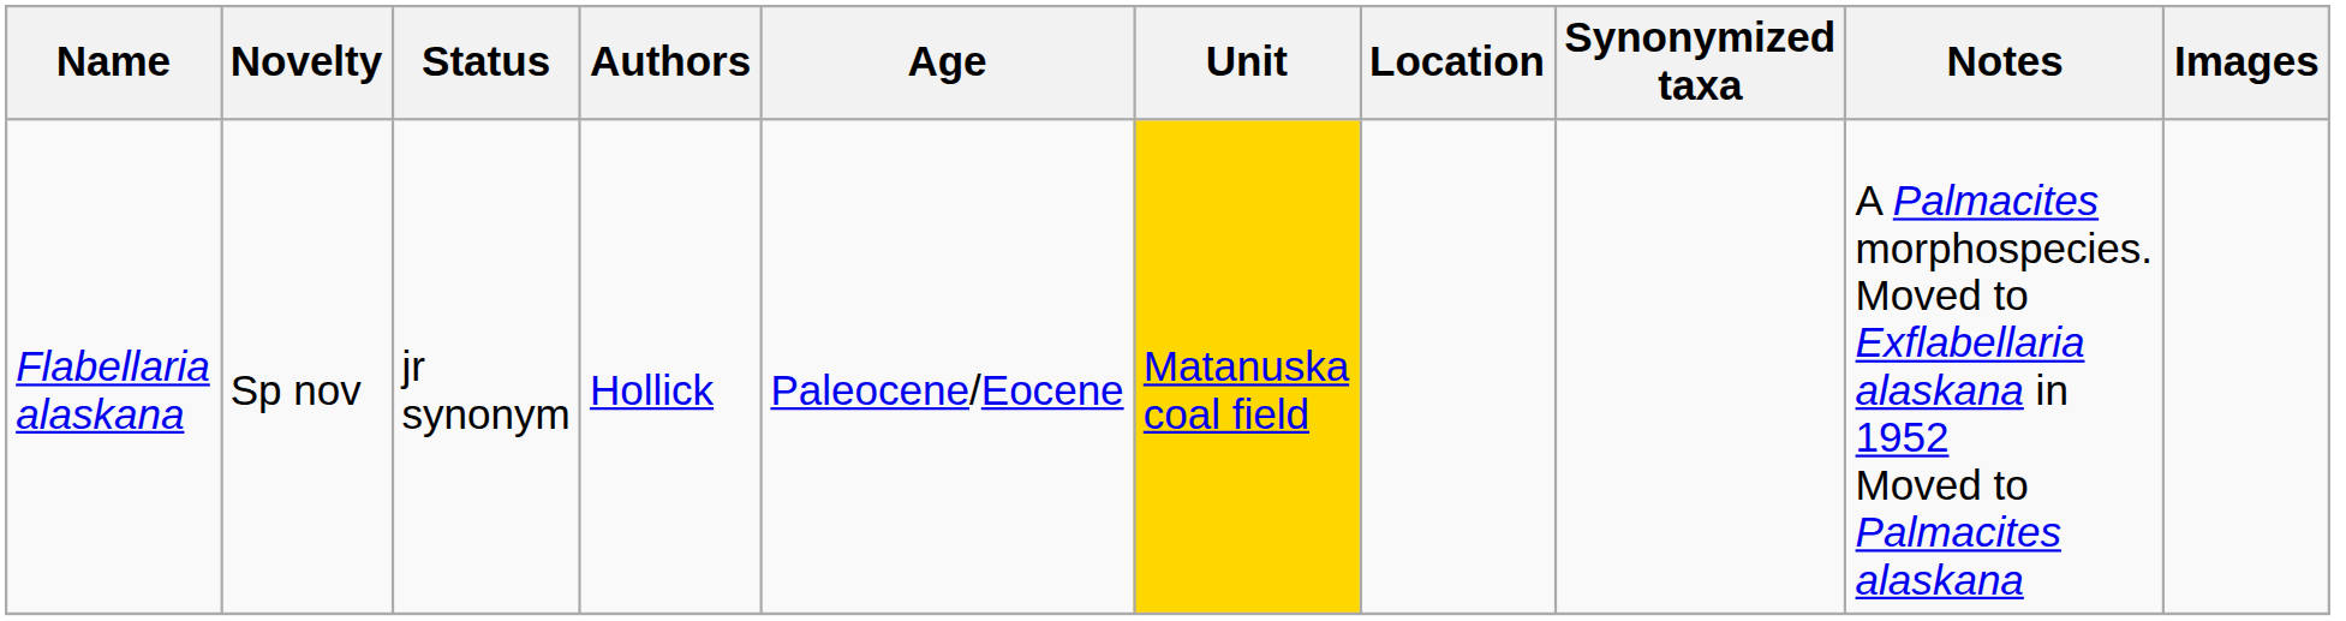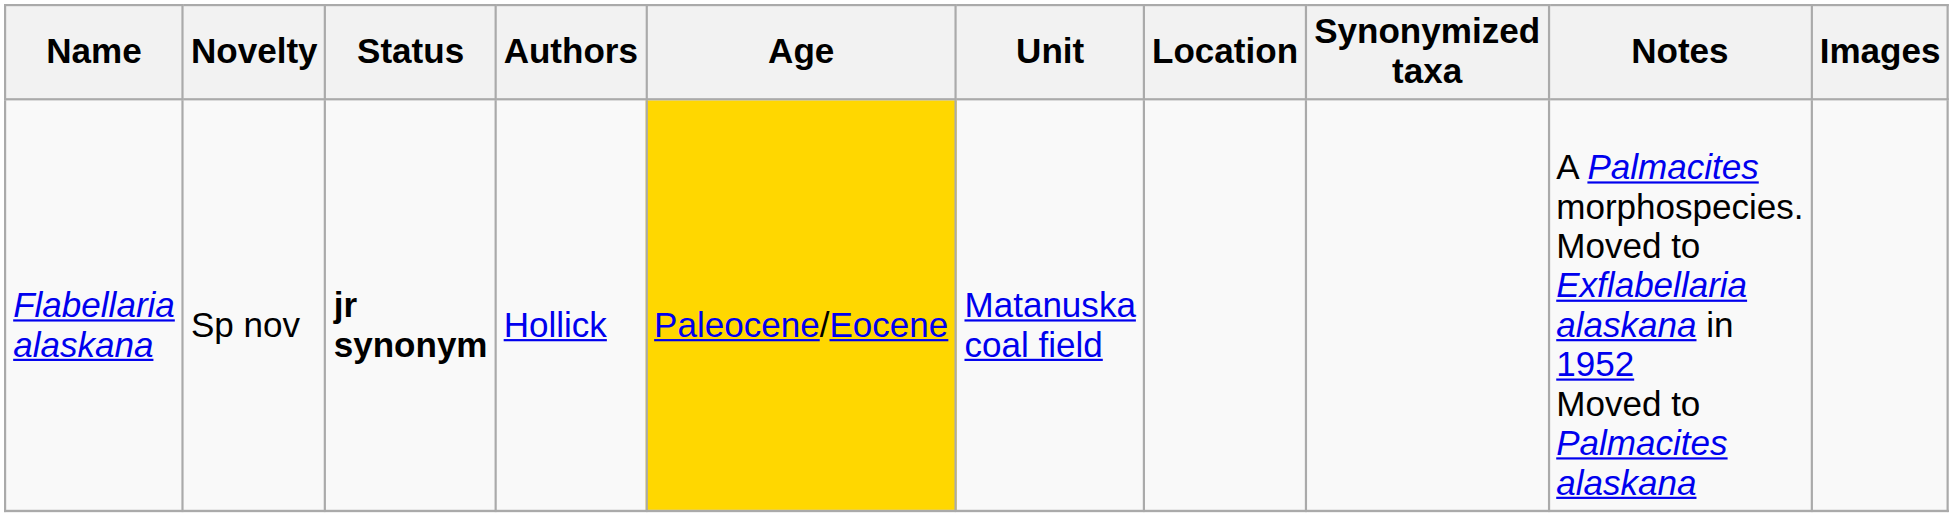Flabellaria alaskana | Status: normal -> bold
Flabellaria alaskana | Age: no background -> gold background
Flabellaria alaskana | Unit: gold background -> no background
